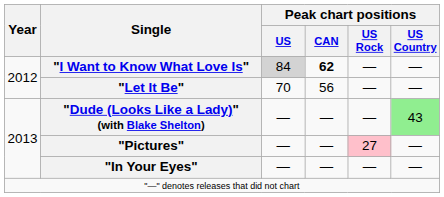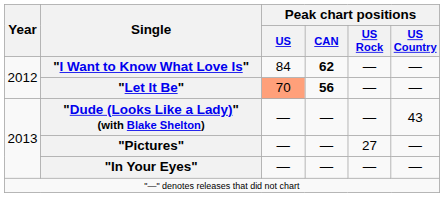"I Want to Know What Love Is" | Peak chart positions / US: lightgrey background -> no background
"Let It Be" | Peak chart positions / US: no background -> lightsalmon background
"Let It Be" | Peak chart positions / CAN: normal -> bold
"Dude (Looks Like a Lady)" (with Blake Shelton) | Peak chart positions / US Country: lightgreen background -> no background
"Pictures" | Peak chart positions / US Rock: pink background -> no background
